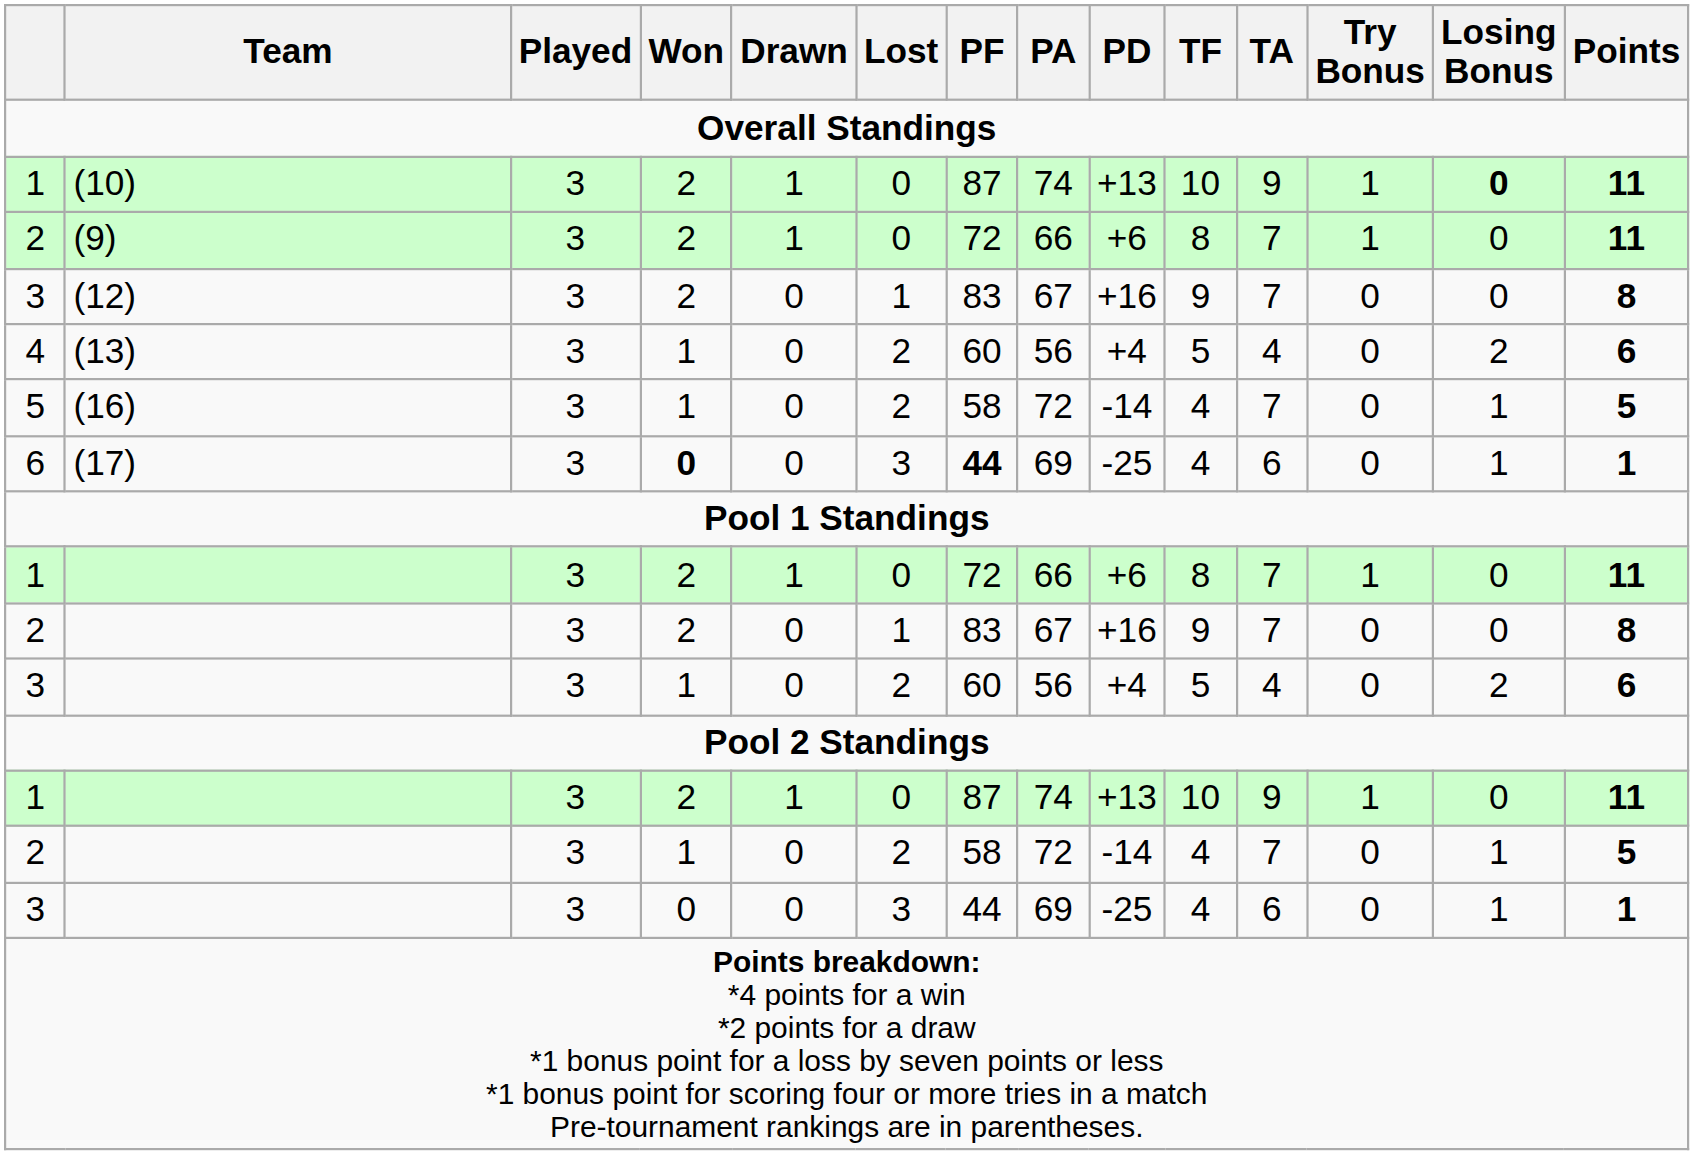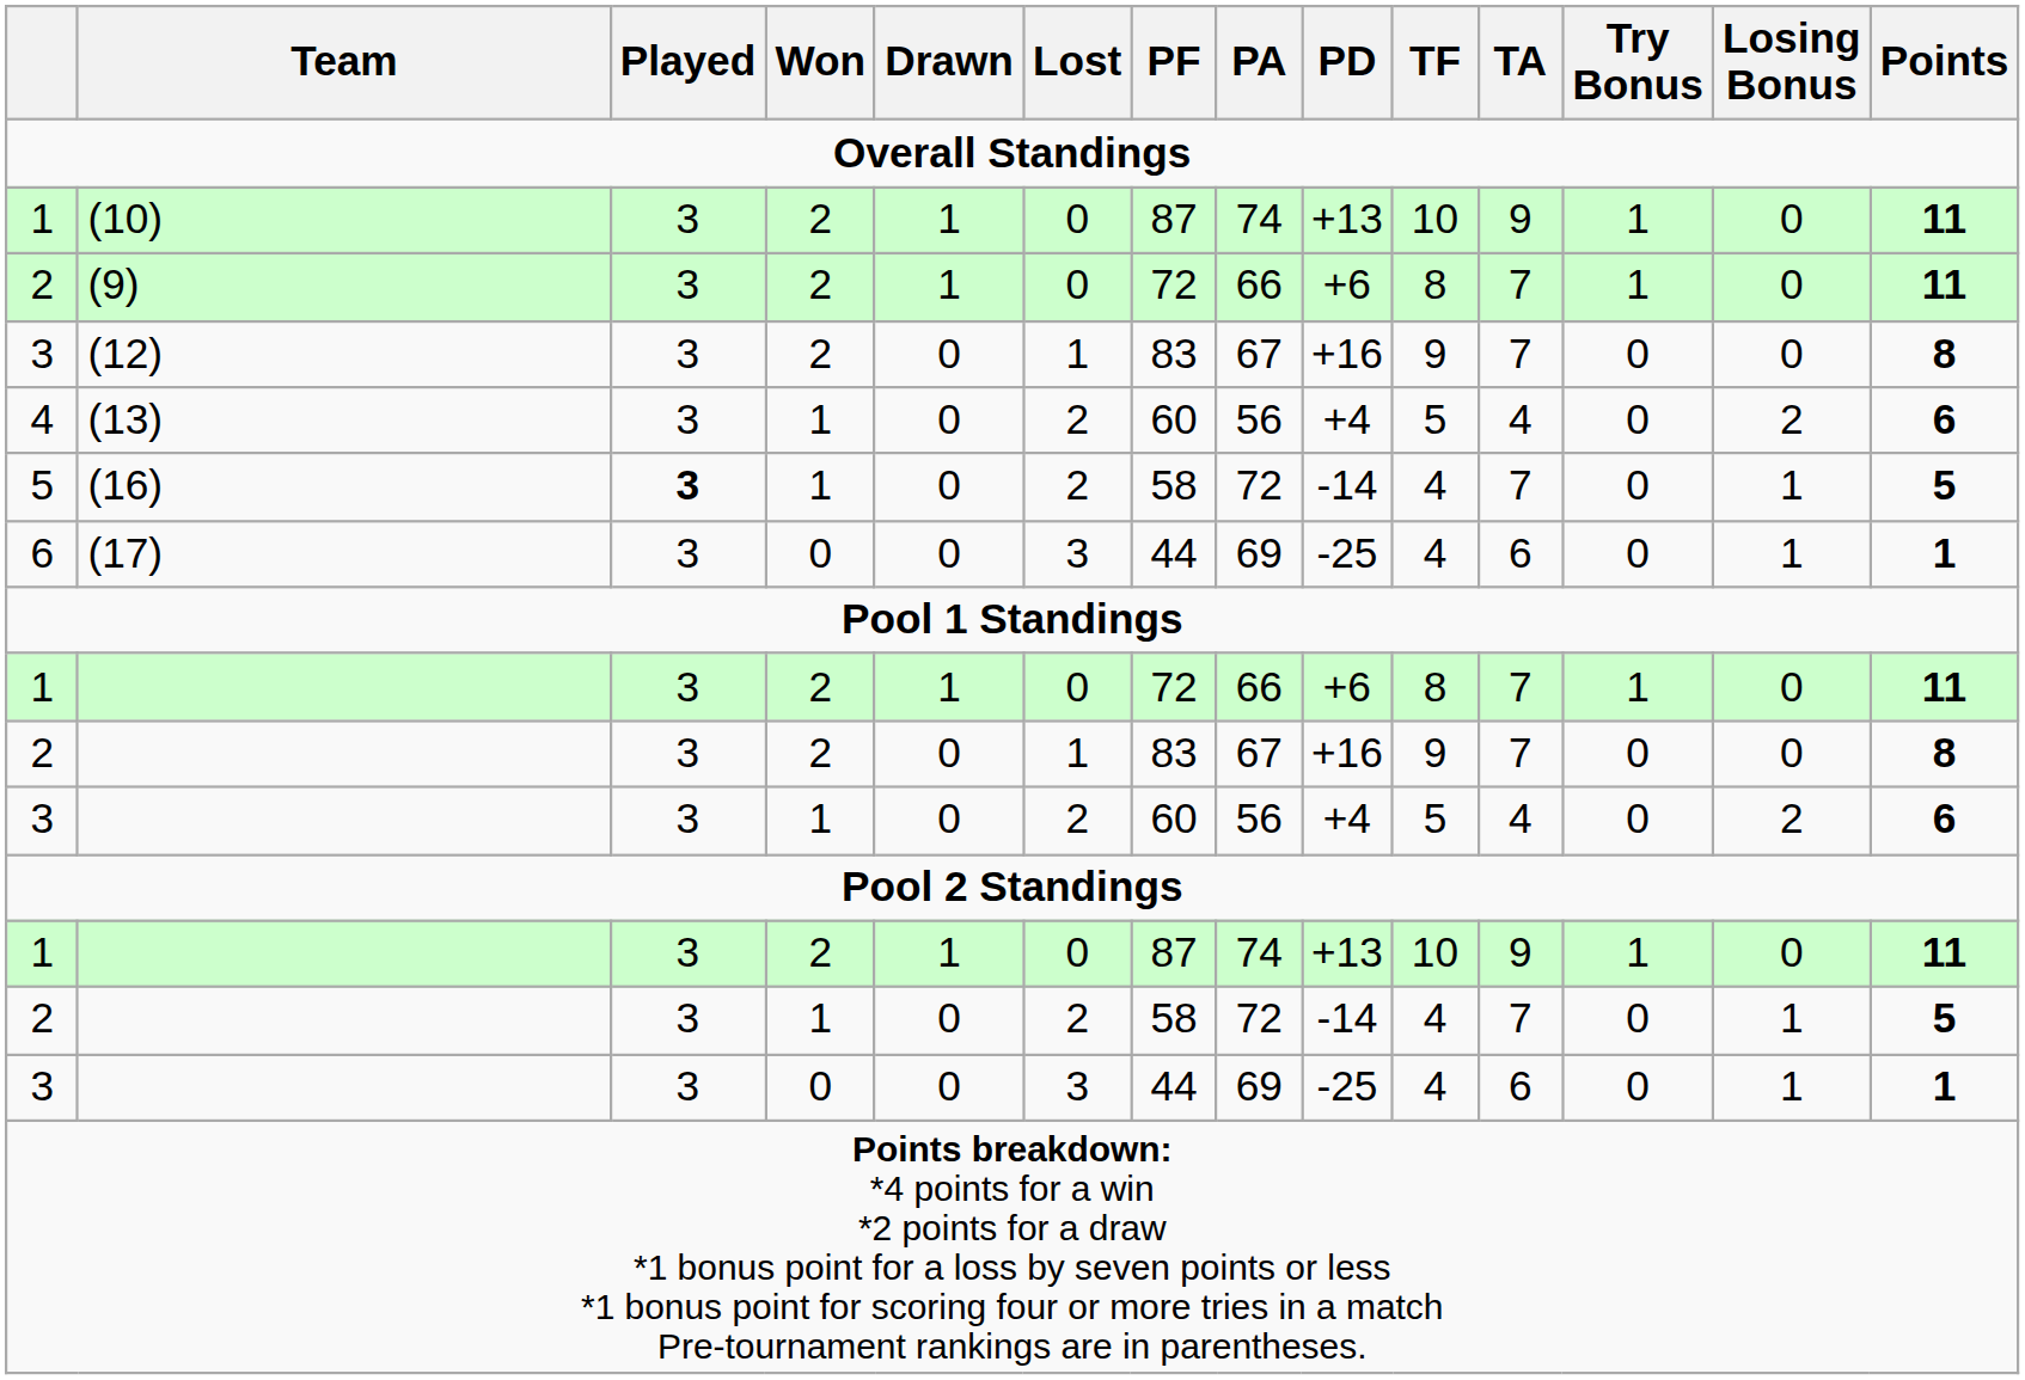(10) | Losing Bonus: bold -> normal
(16) | Played: normal -> bold
(17) | Won: bold -> normal
(17) | PF: bold -> normal
